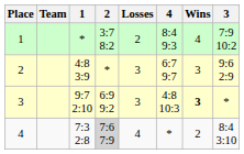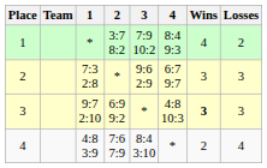columns swapped: 3 <-> Losses
row 3 | 1: 4:8 3:9 -> 7:3 2:8
row 5 | 1: 7:3 2:8 -> 4:8 3:9
row 5 | 2: lightgrey background -> no background
